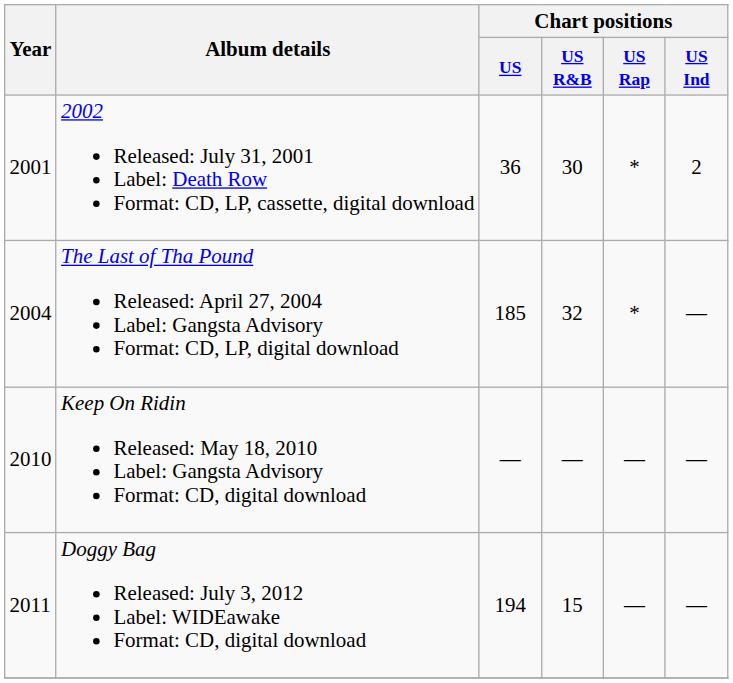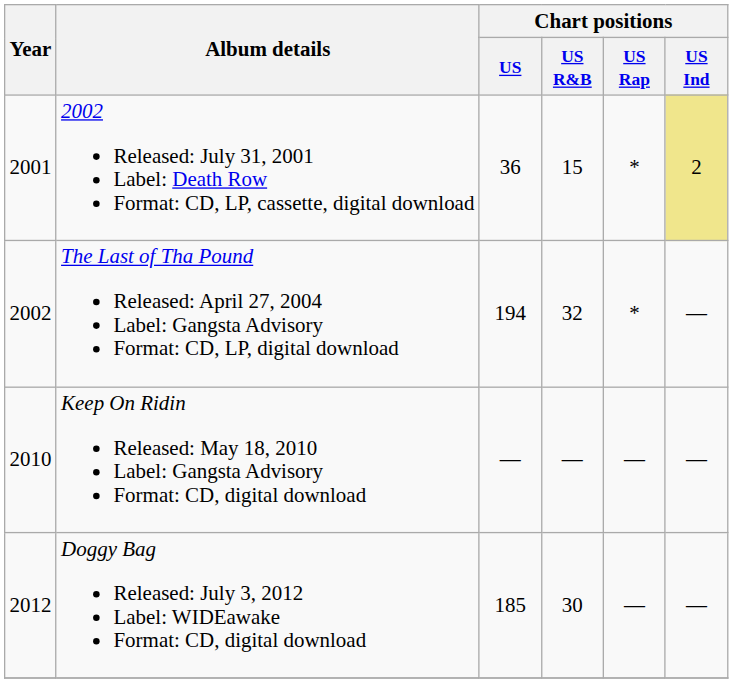row 3 | Chart positions / US R&B: 30 -> 15
row 3 | Chart positions / US Ind: no background -> khaki background
row 4 | Year: 2004 -> 2002
row 4 | Chart positions / US: 185 -> 194
row 6 | Year: 2011 -> 2012
row 6 | Chart positions / US: 194 -> 185
row 6 | Chart positions / US R&B: 15 -> 30
